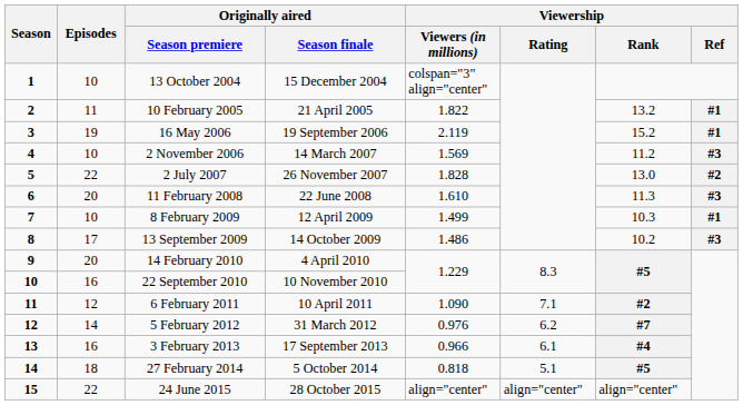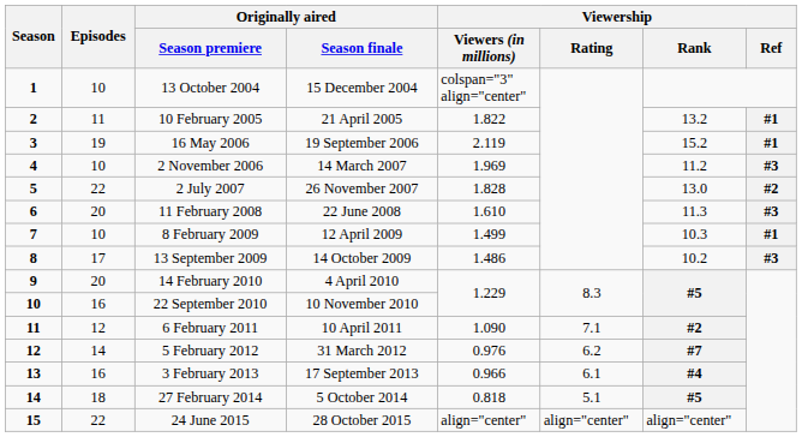2 November 2006 | Viewership / Viewers (in millions): 1.569 -> 1.969
